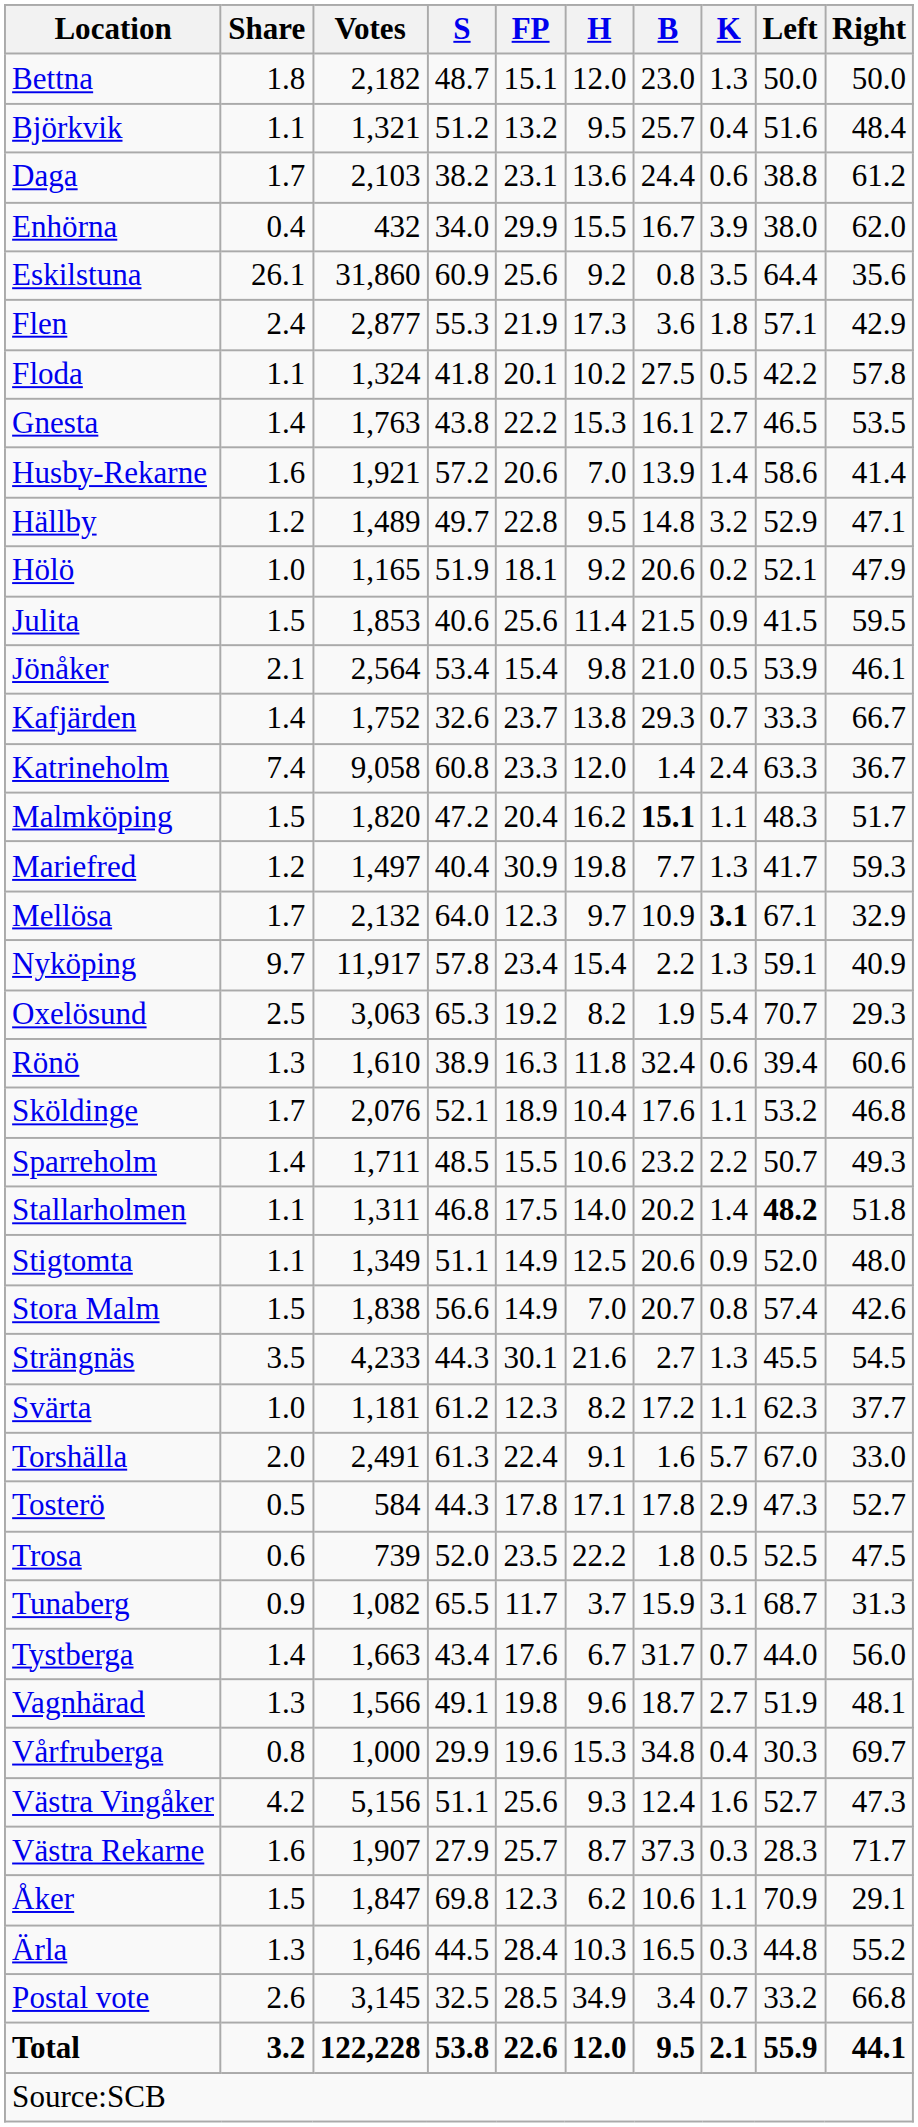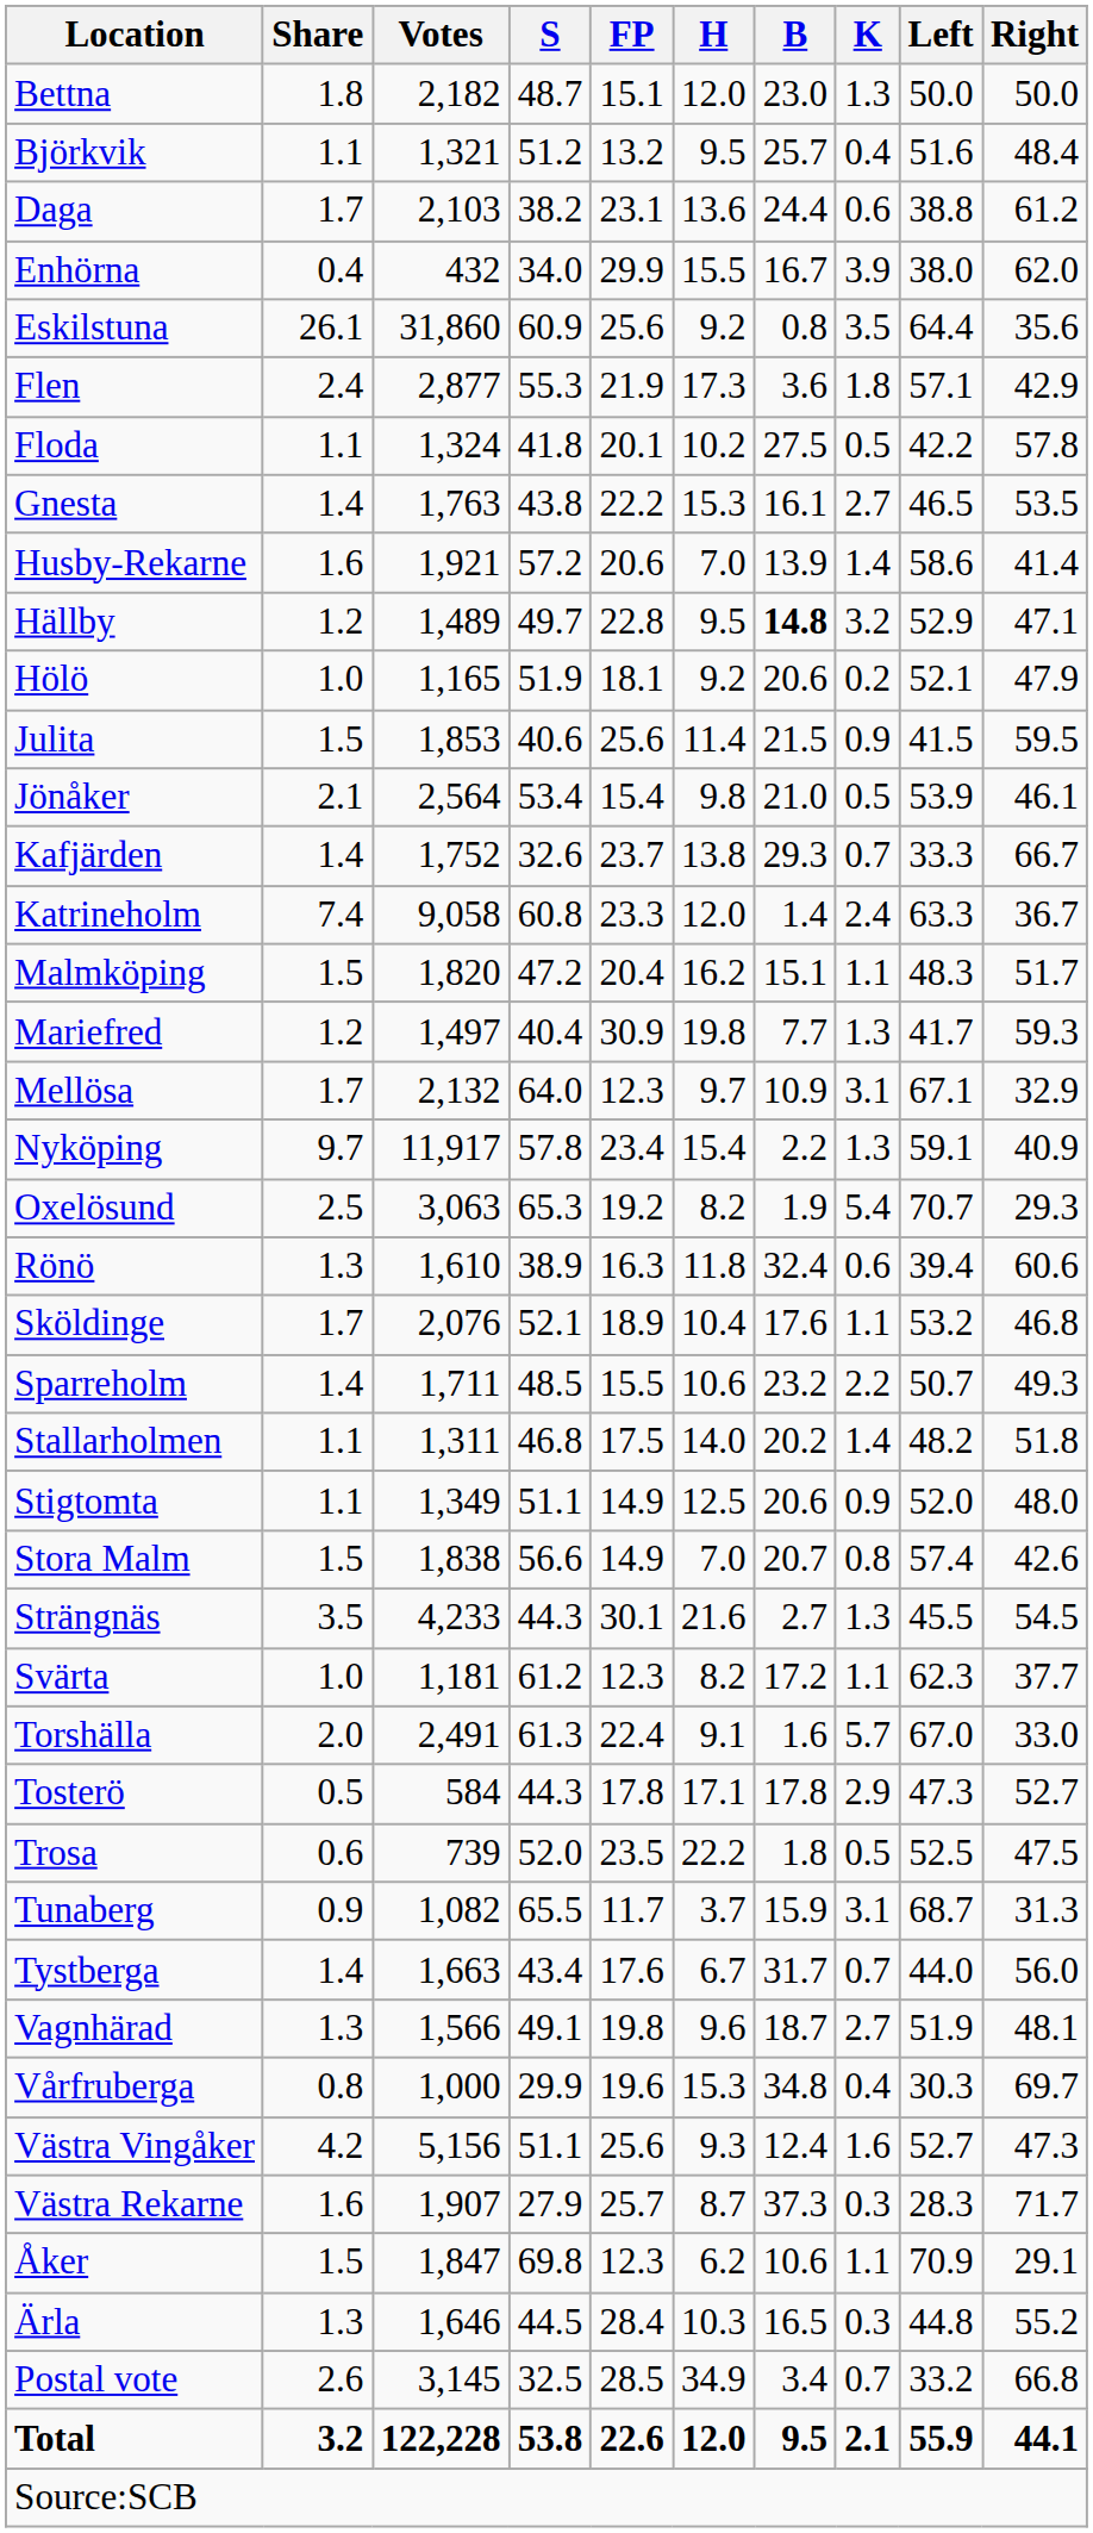Hällby | B: normal -> bold
Malmköping | B: bold -> normal
Mellösa | K: bold -> normal
Stallarholmen | Left: bold -> normal
